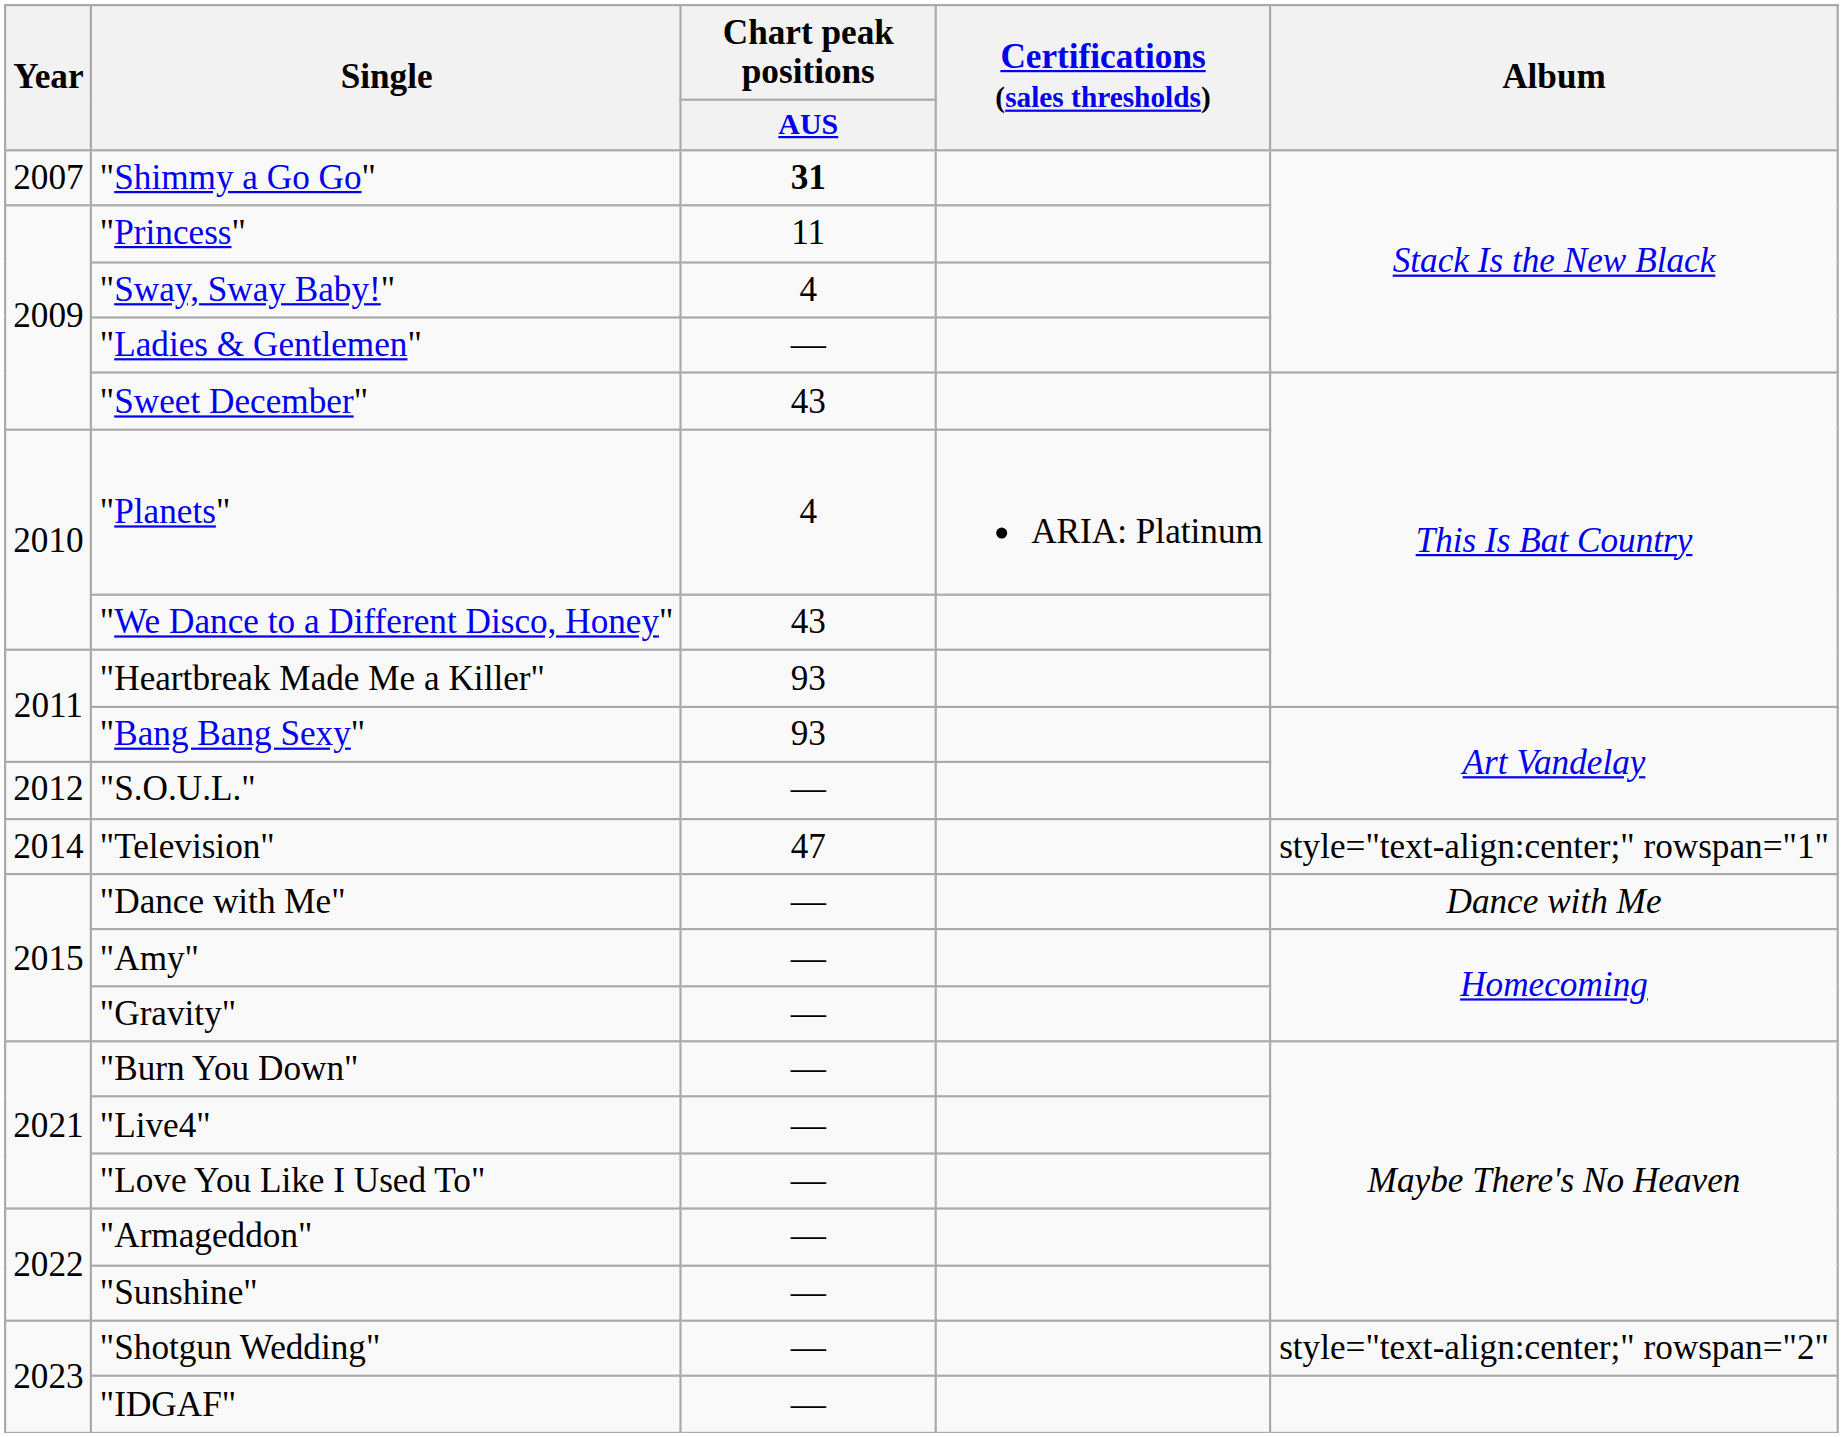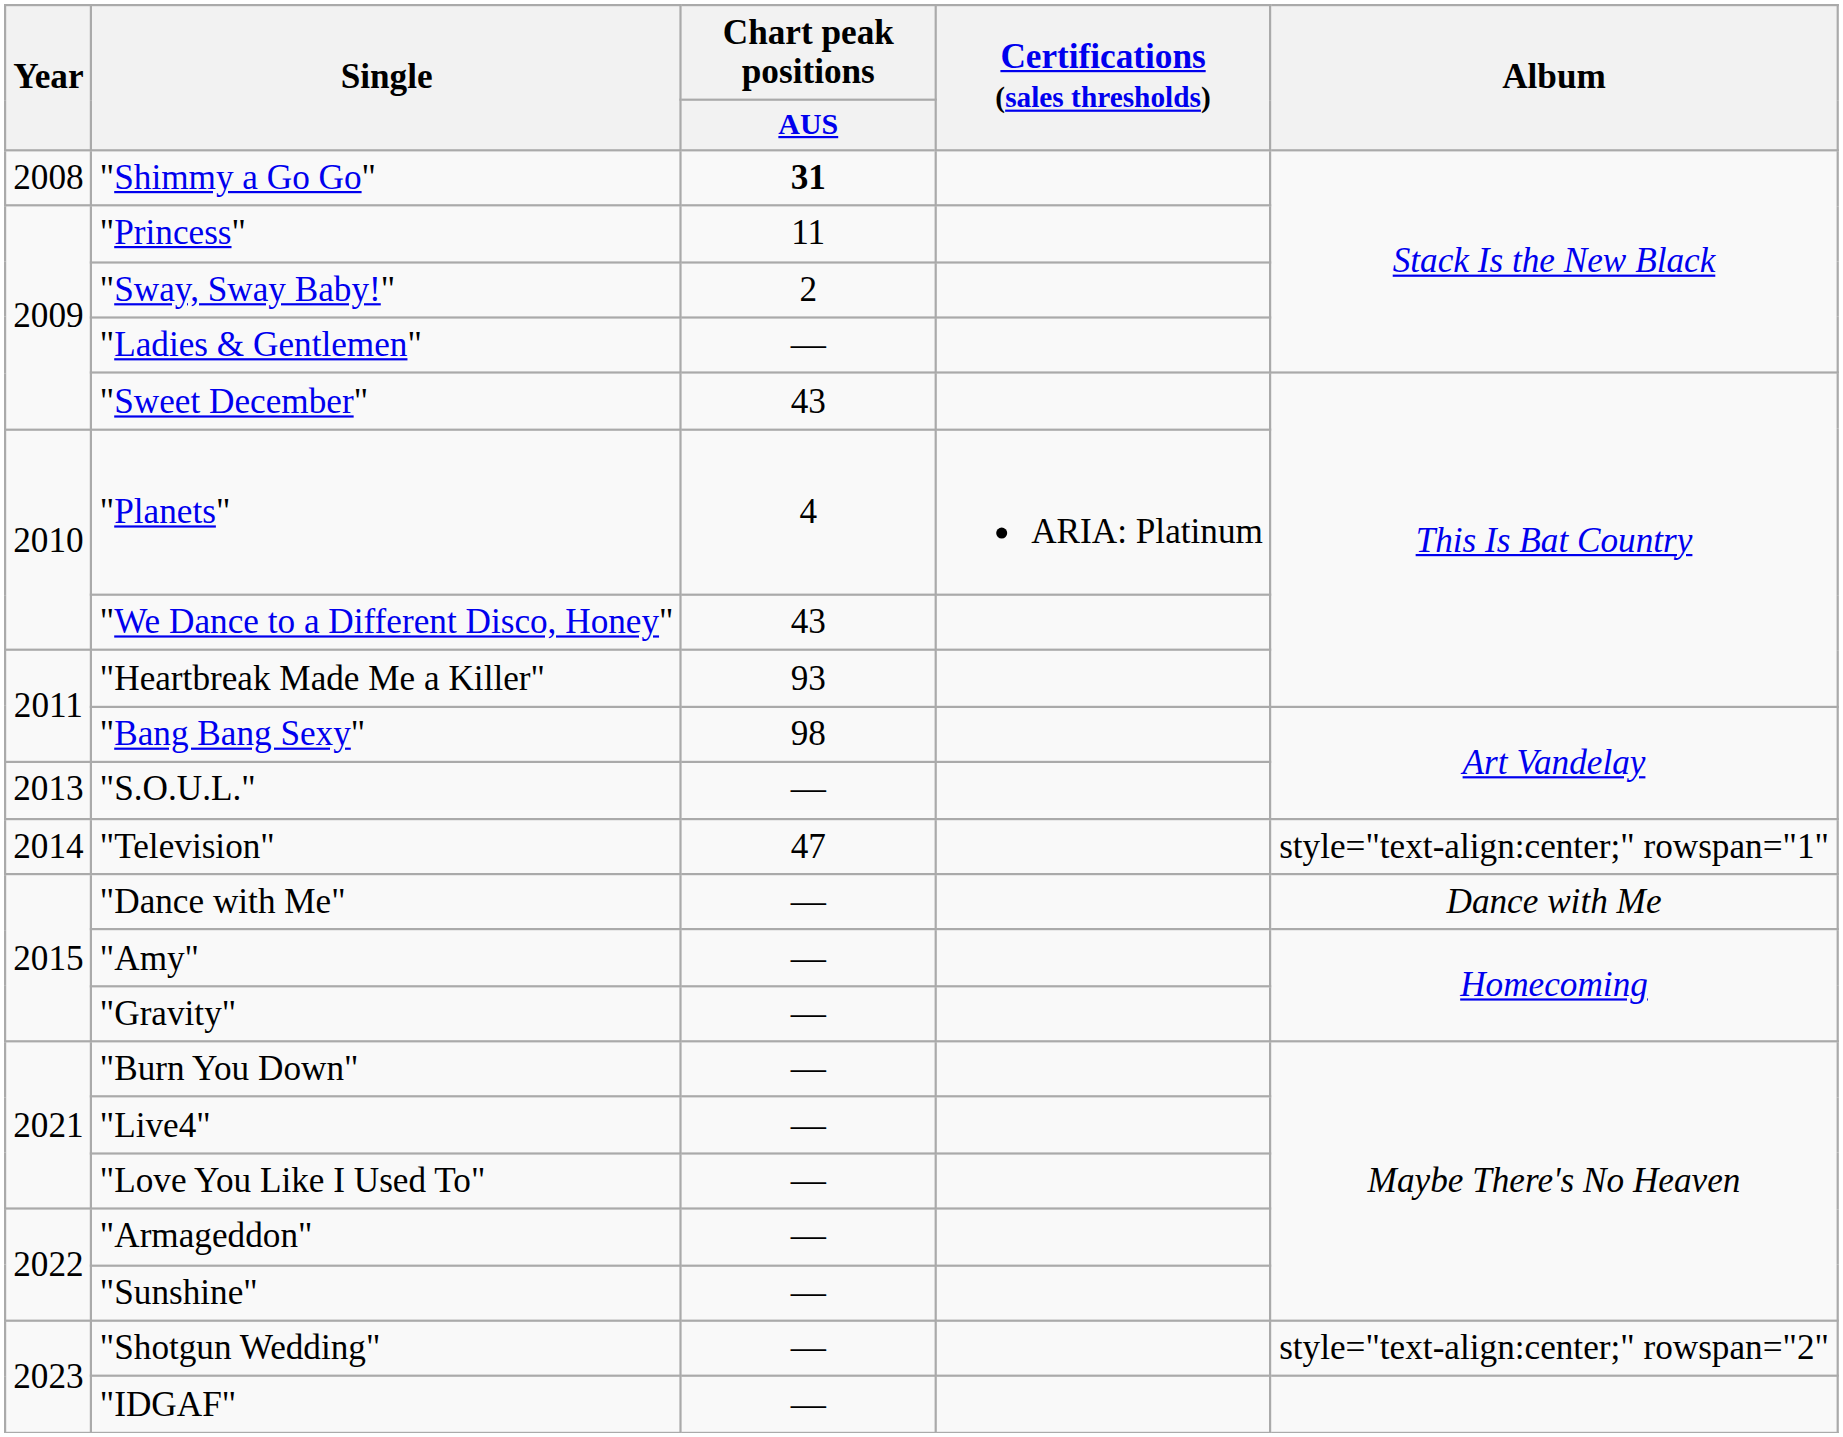"Shimmy a Go Go" | Year: 2007 -> 2008
"Sway, Sway Baby!" | Chart peak positions / AUS: 4 -> 2
"Bang Bang Sexy" | Chart peak positions / AUS: 93 -> 98
"S.O.U.L." | Year: 2012 -> 2013
